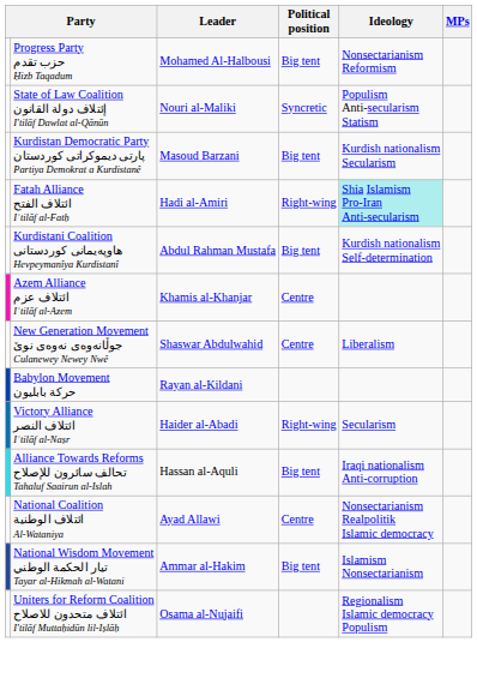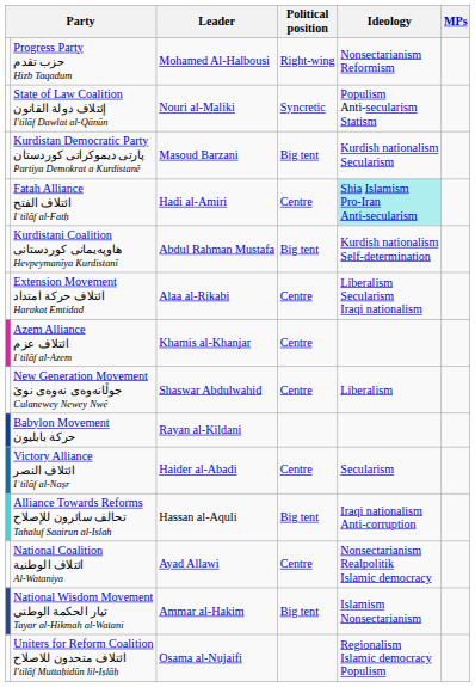Progress Party حزب تقدم Ḥizb Taqadum | Political position: Big tent -> Right-wing
Fatah Alliance ائتلاف الفتح Iʾtilāf al-Fatḥ | Political position: Right-wing -> Centre
+ row: Extension Movement ائتلاف حركة امتداد Harakat Emtidad | Alaa al-Rikabi | Centre | Liberalism Secularism Iraqi nationalism
Victory Alliance ائتلاف النصر Iʾtilāf al-Naṣr | Political position: Right-wing -> Centre
